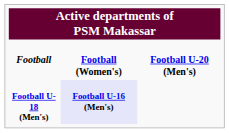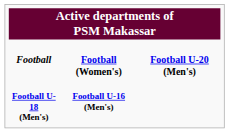Football U-18 (Men's) | column 2: lavender background -> no background
